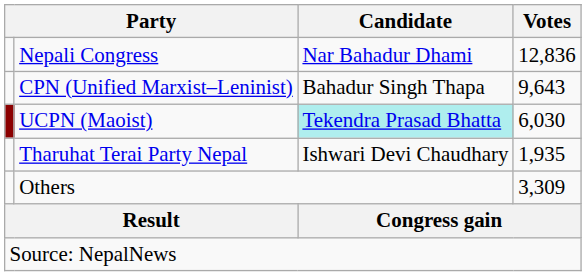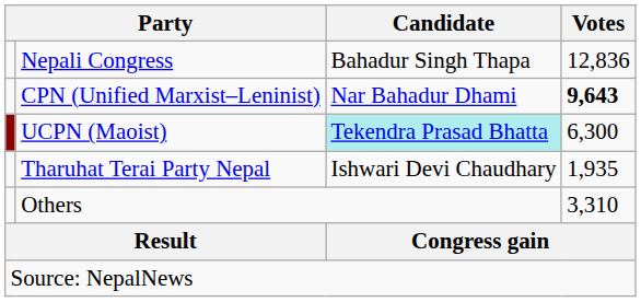Nepali Congress | Candidate: Nar Bahadur Dhami -> Bahadur Singh Thapa
CPN (Unified Marxist–Leninist) | Candidate: Bahadur Singh Thapa -> Nar Bahadur Dhami
CPN (Unified Marxist–Leninist) | Votes: normal -> bold
UCPN (Maoist) | Votes: 6,030 -> 6,300
Others | Votes: 3,309 -> 3,310
